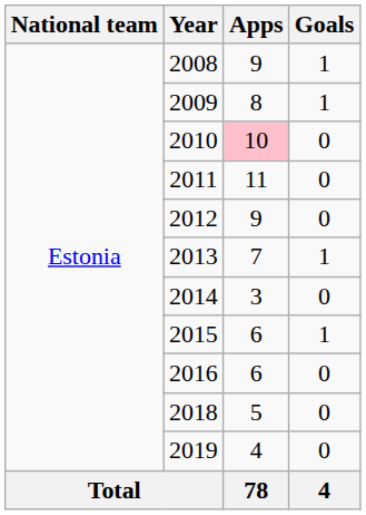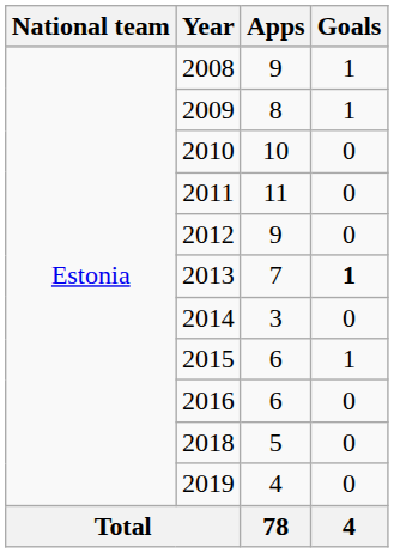2010 | Apps: pink background -> no background
2013 | Goals: normal -> bold
